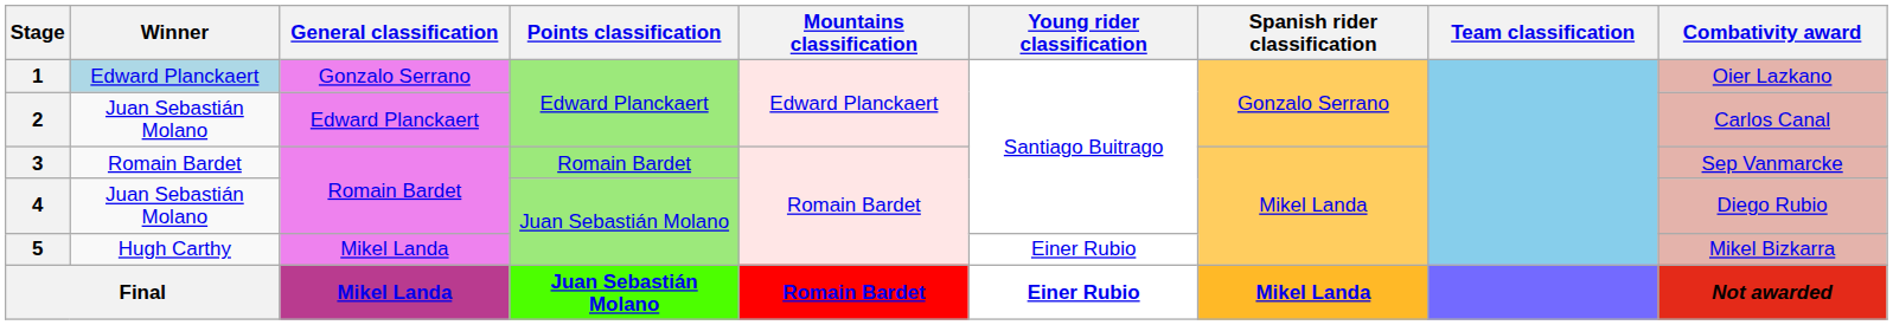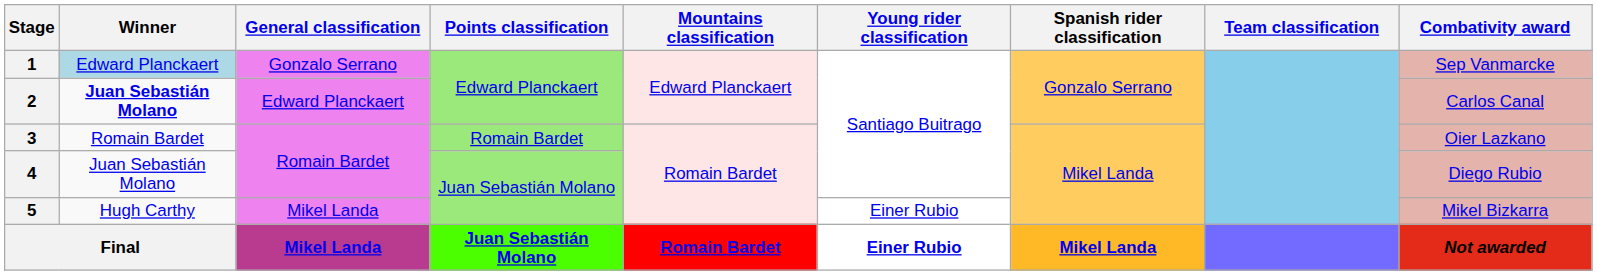1 | Combativity award: Oier Lazkano -> Sep Vanmarcke
2 | Winner: normal -> bold
3 | Combativity award: Sep Vanmarcke -> Oier Lazkano
